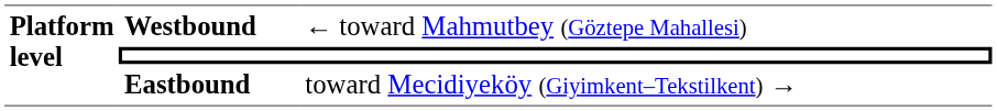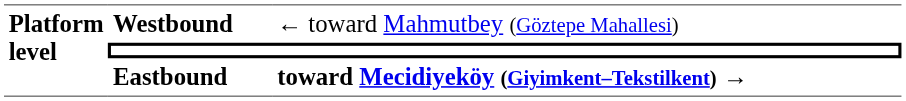Eastbound | column 3: normal -> bold
